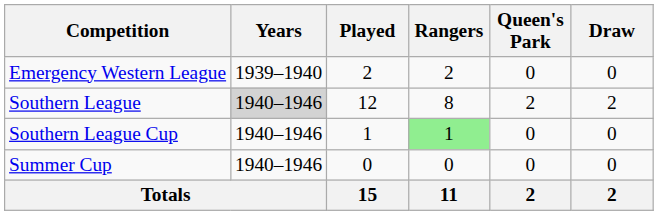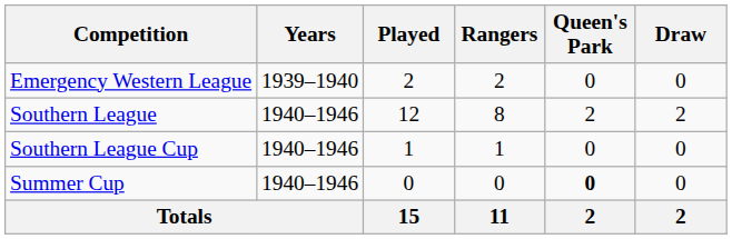Southern League | Years: lightgrey background -> no background
Southern League Cup | Rangers: lightgreen background -> no background
Summer Cup | Queen's Park: normal -> bold
